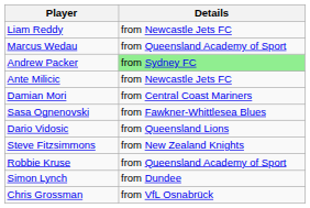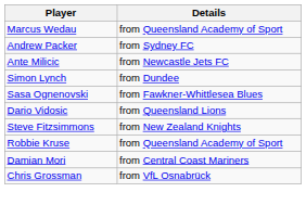- row: Liam Reddy | from Newcastle Jets FC
Andrew Packer | Details: lightgreen background -> no background
rows swapped: Simon Lynch <-> Damian Mori
